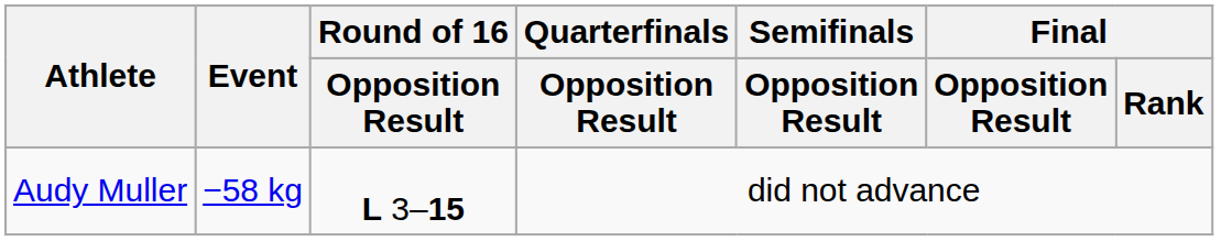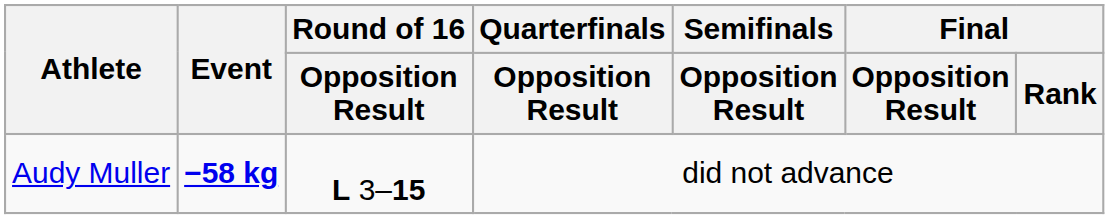Audy Muller | Event: normal -> bold
